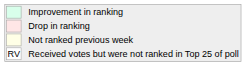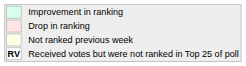Received votes but were not ranked in Top 25 of poll | column 1: normal -> bold
